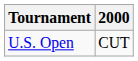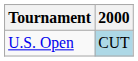U.S. Open | 2000: no background -> lightblue background
